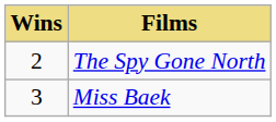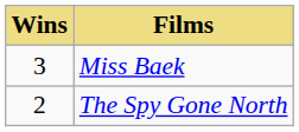rows swapped: Miss Baek <-> The Spy Gone North
